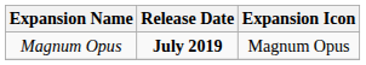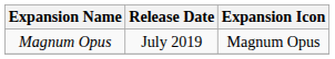row 2 | Release Date: bold -> normal
